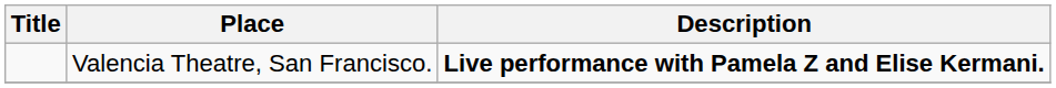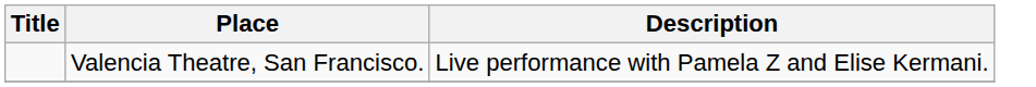Valencia Theatre, San Francisco. | Description: bold -> normal
